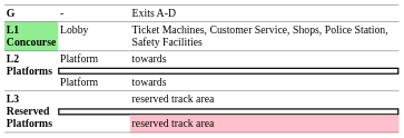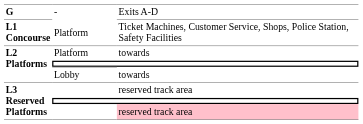row 2 | column 1: lightgreen background -> no background
row 2 | column 2: Lobby -> Platform
row 4 | column 2: Platform -> Lobby
